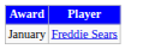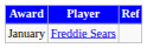+ column: Ref
